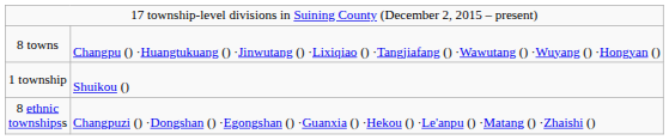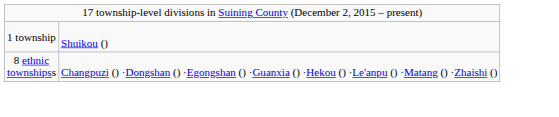- row: 8 towns | Changpu () ·Huangtukuang () ·Jinwutang () ·Lixiqiao () ·Tangjiafang () ·Wawutang () ·Wuyang () ·Hongyan ()
